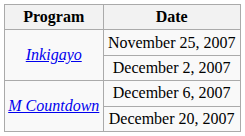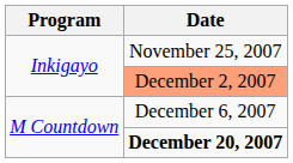December 2, 2007 | Date: no background -> lightsalmon background
December 20, 2007 | Date: normal -> bold
